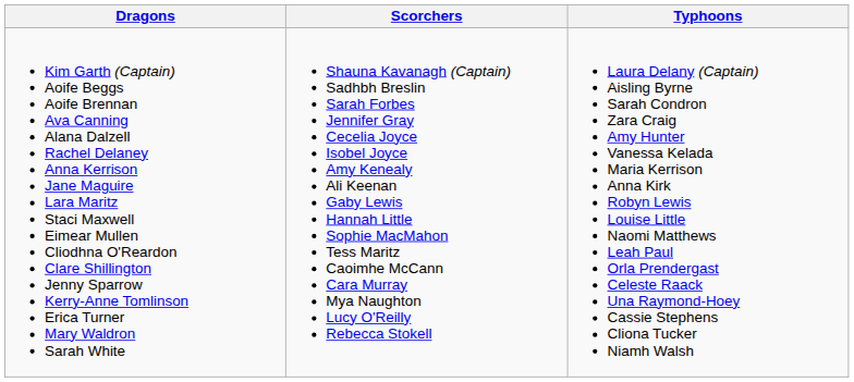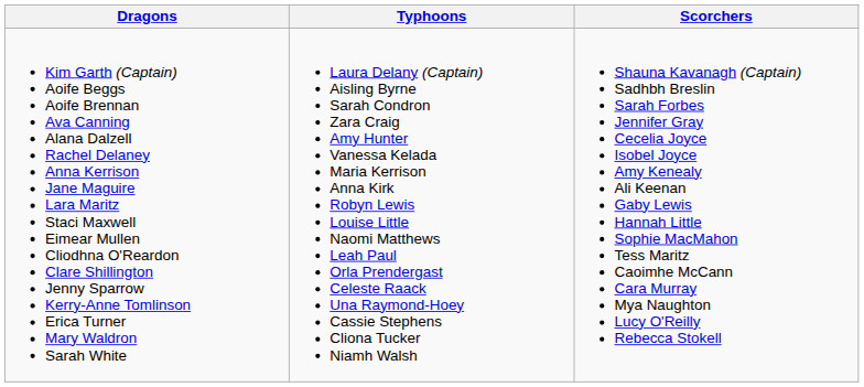columns swapped: Scorchers <-> Typhoons
